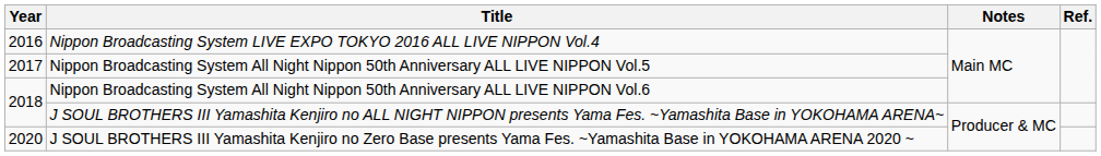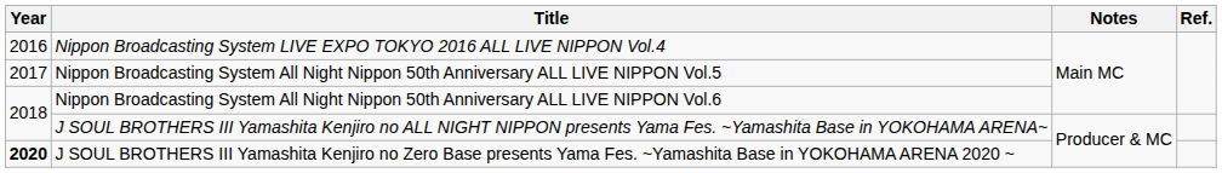row 6 | Year: normal -> bold
